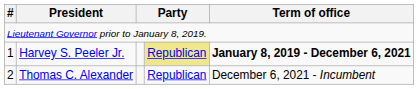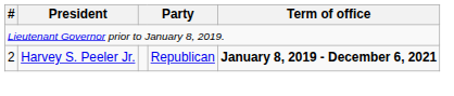Harvey S. Peeler Jr. | #: 1 -> 2
Harvey S. Peeler Jr. | column 4: khaki background -> no background
- row: 2 | Thomas C. Alexander | Republican | December 6, 2021 - Incumbent
